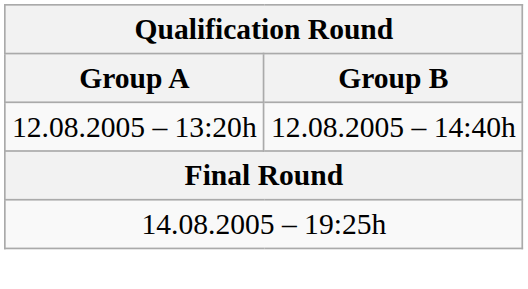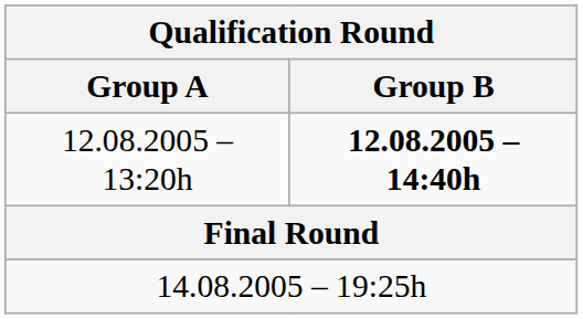12.08.2005 – 13:20h | Group B: normal -> bold
